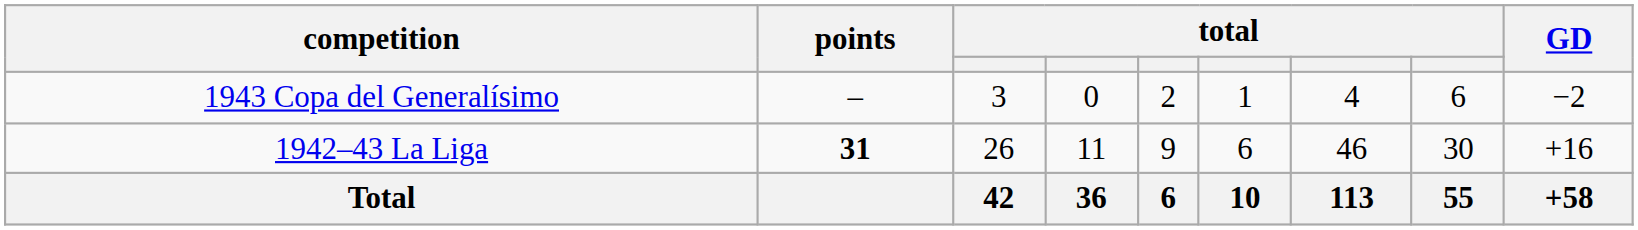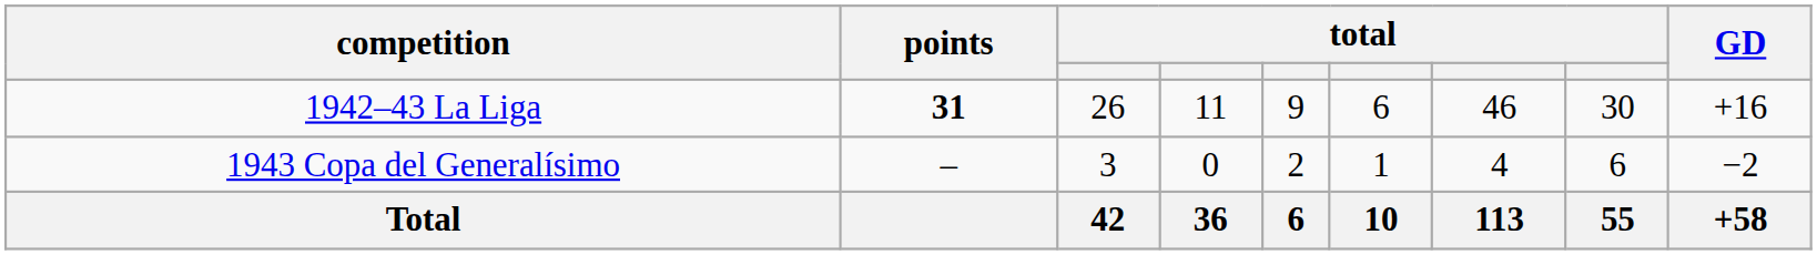rows swapped: 1942–43 La Liga <-> 1943 Copa del Generalísimo
